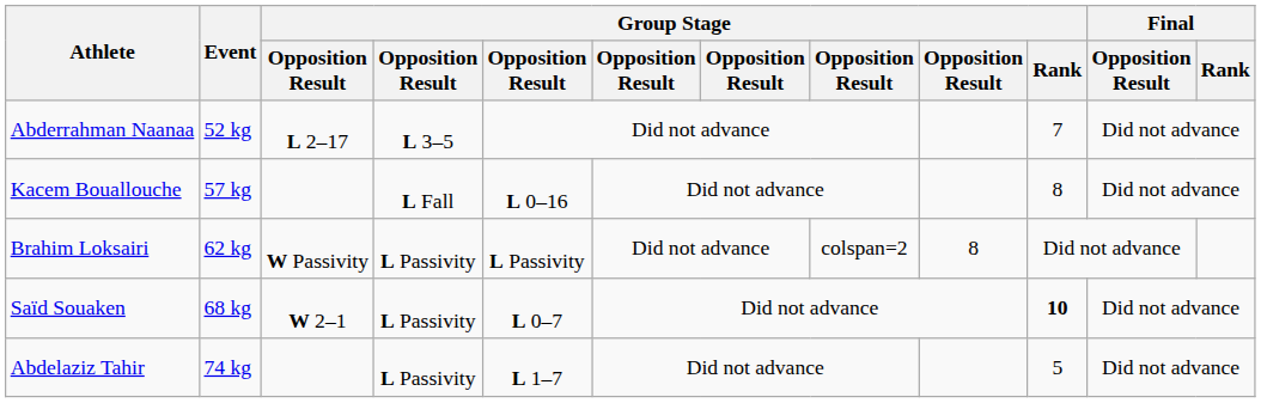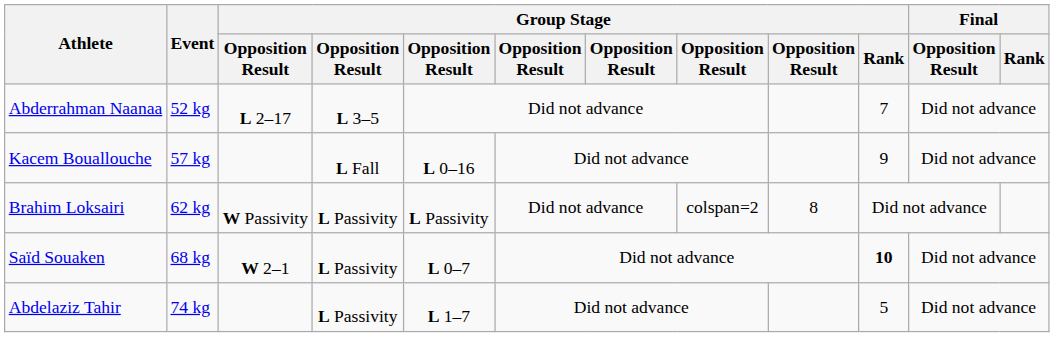Kacem Bouallouche | Group Stage / Rank: 8 -> 9
